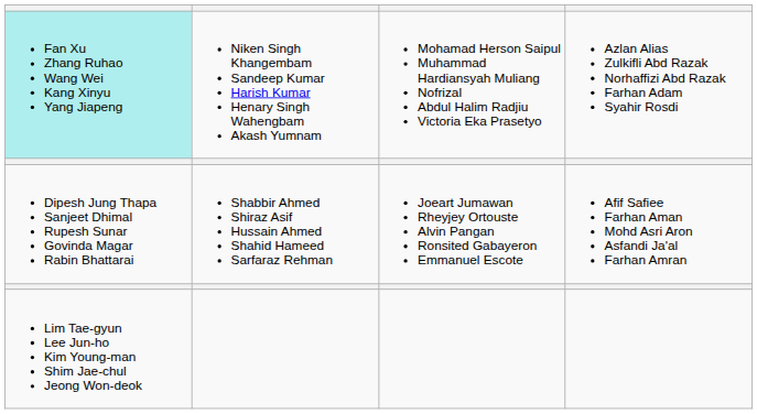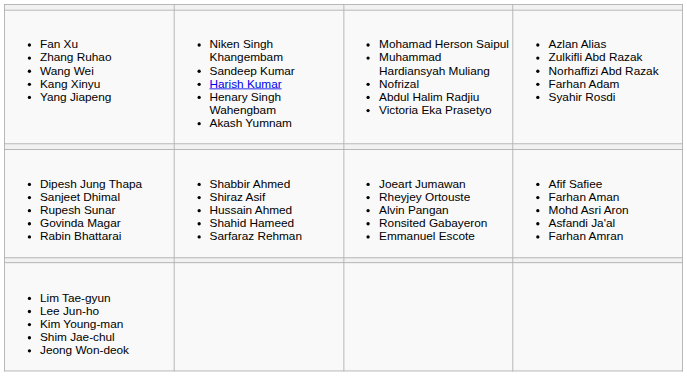Fan Xu Zhang Ruhao Wang Wei Kang Xinyu Yang Jiapeng | column 1: paleturquoise background -> no background
